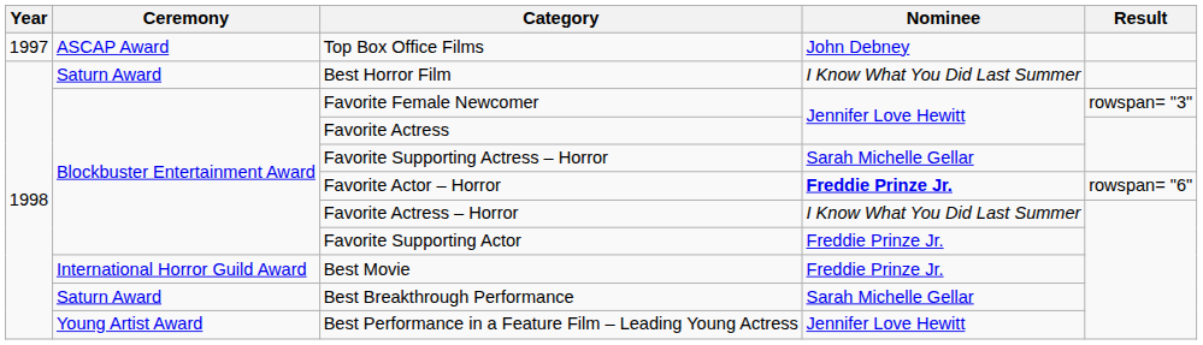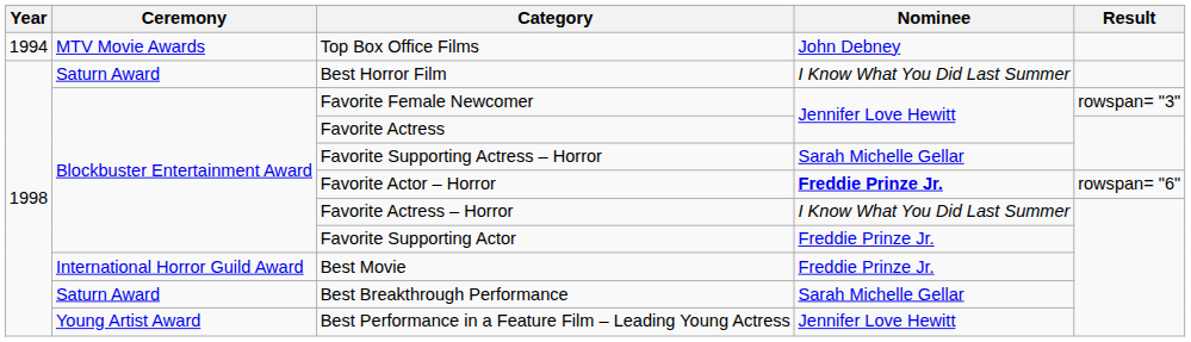Top Box Office Films | Year: 1997 -> 1994
Top Box Office Films | Ceremony: ASCAP Award -> MTV Movie Awards
